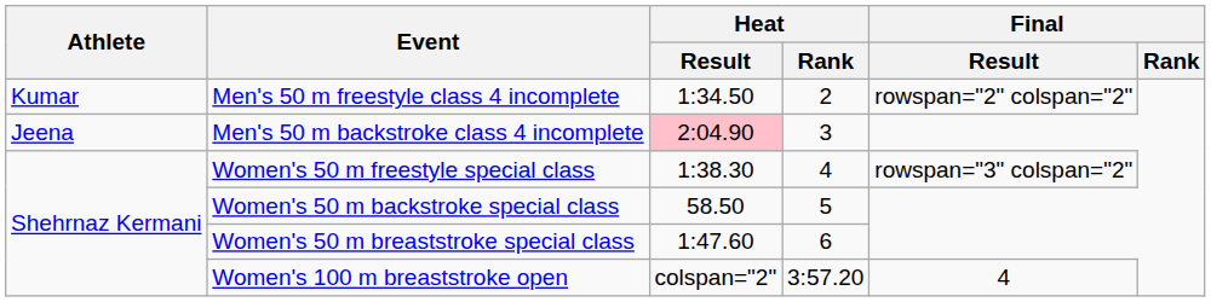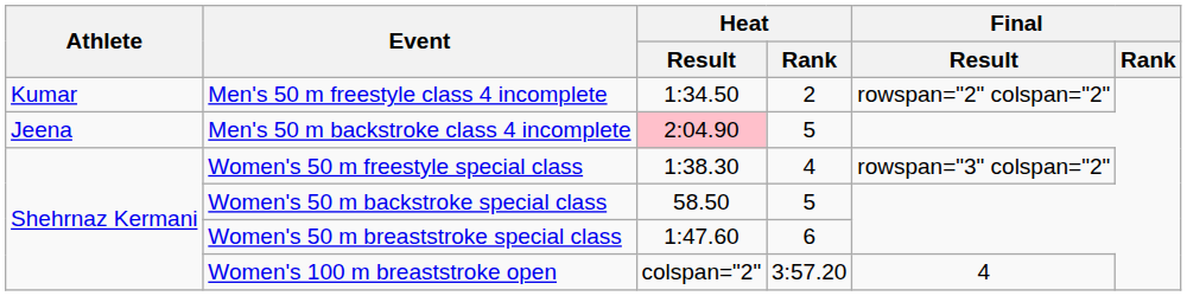Men's 50 m backstroke class 4 incomplete | Heat / Rank: 3 -> 5
